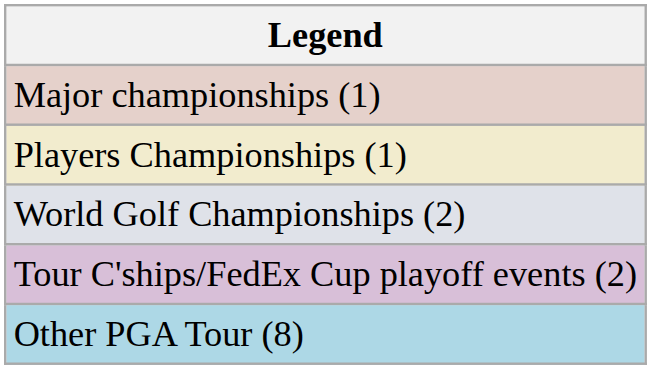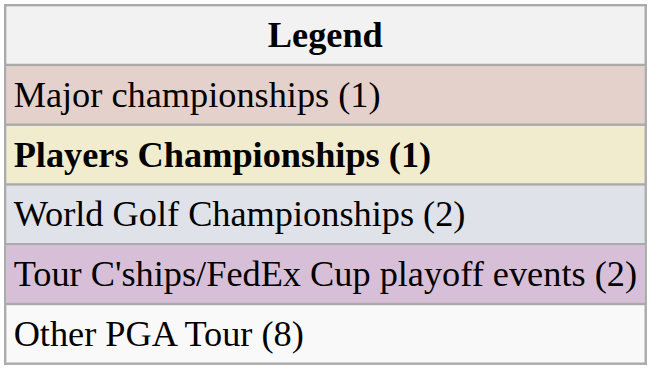row 3 | column 1: normal -> bold
row 6 | column 1: lightblue background -> no background
